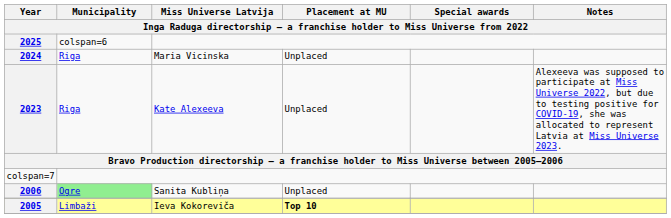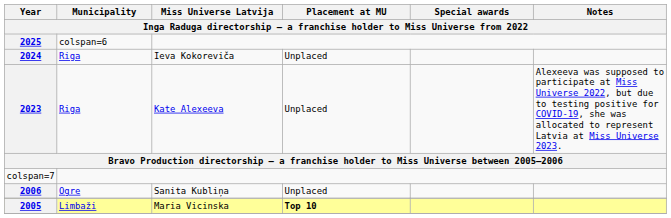2024 | Miss Universe Latvija: Maria Vicinska -> Ieva Kokoreviča
2006 | Municipality: lightgreen background -> no background
2005 | Miss Universe Latvija: Ieva Kokoreviča -> Maria Vicinska
